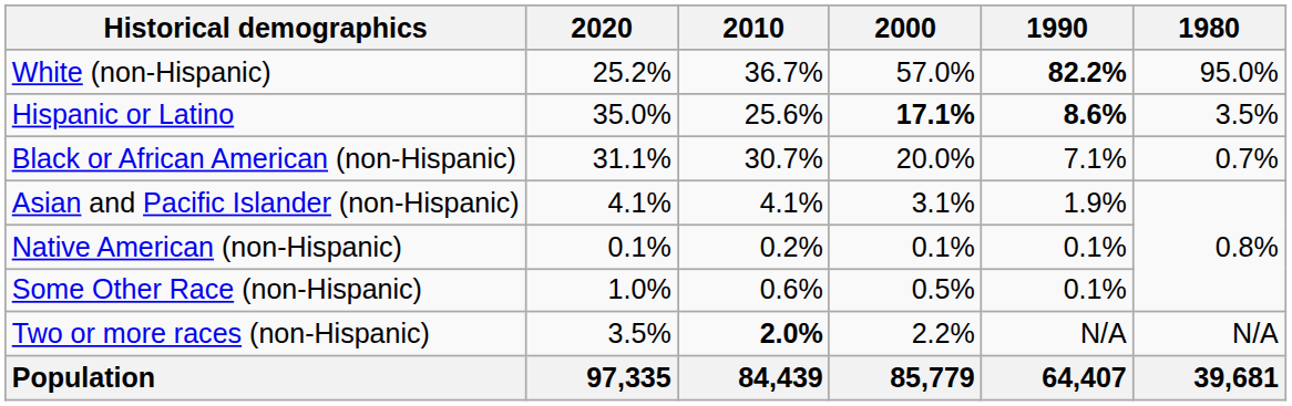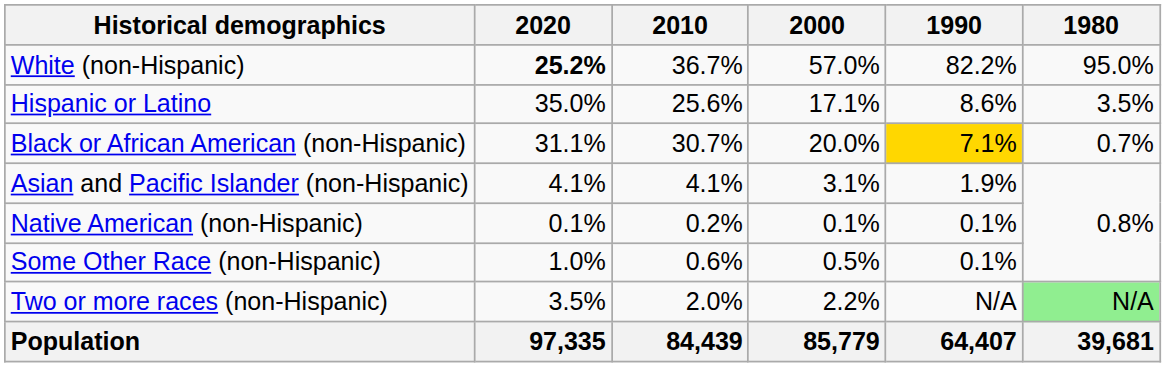White (non-Hispanic) | 2020: normal -> bold
White (non-Hispanic) | 1990: bold -> normal
Hispanic or Latino | 2000: bold -> normal
Hispanic or Latino | 1990: bold -> normal
Black or African American (non-Hispanic) | 1990: no background -> gold background
Two or more races (non-Hispanic) | 2010: bold -> normal
Two or more races (non-Hispanic) | 1980: no background -> lightgreen background
